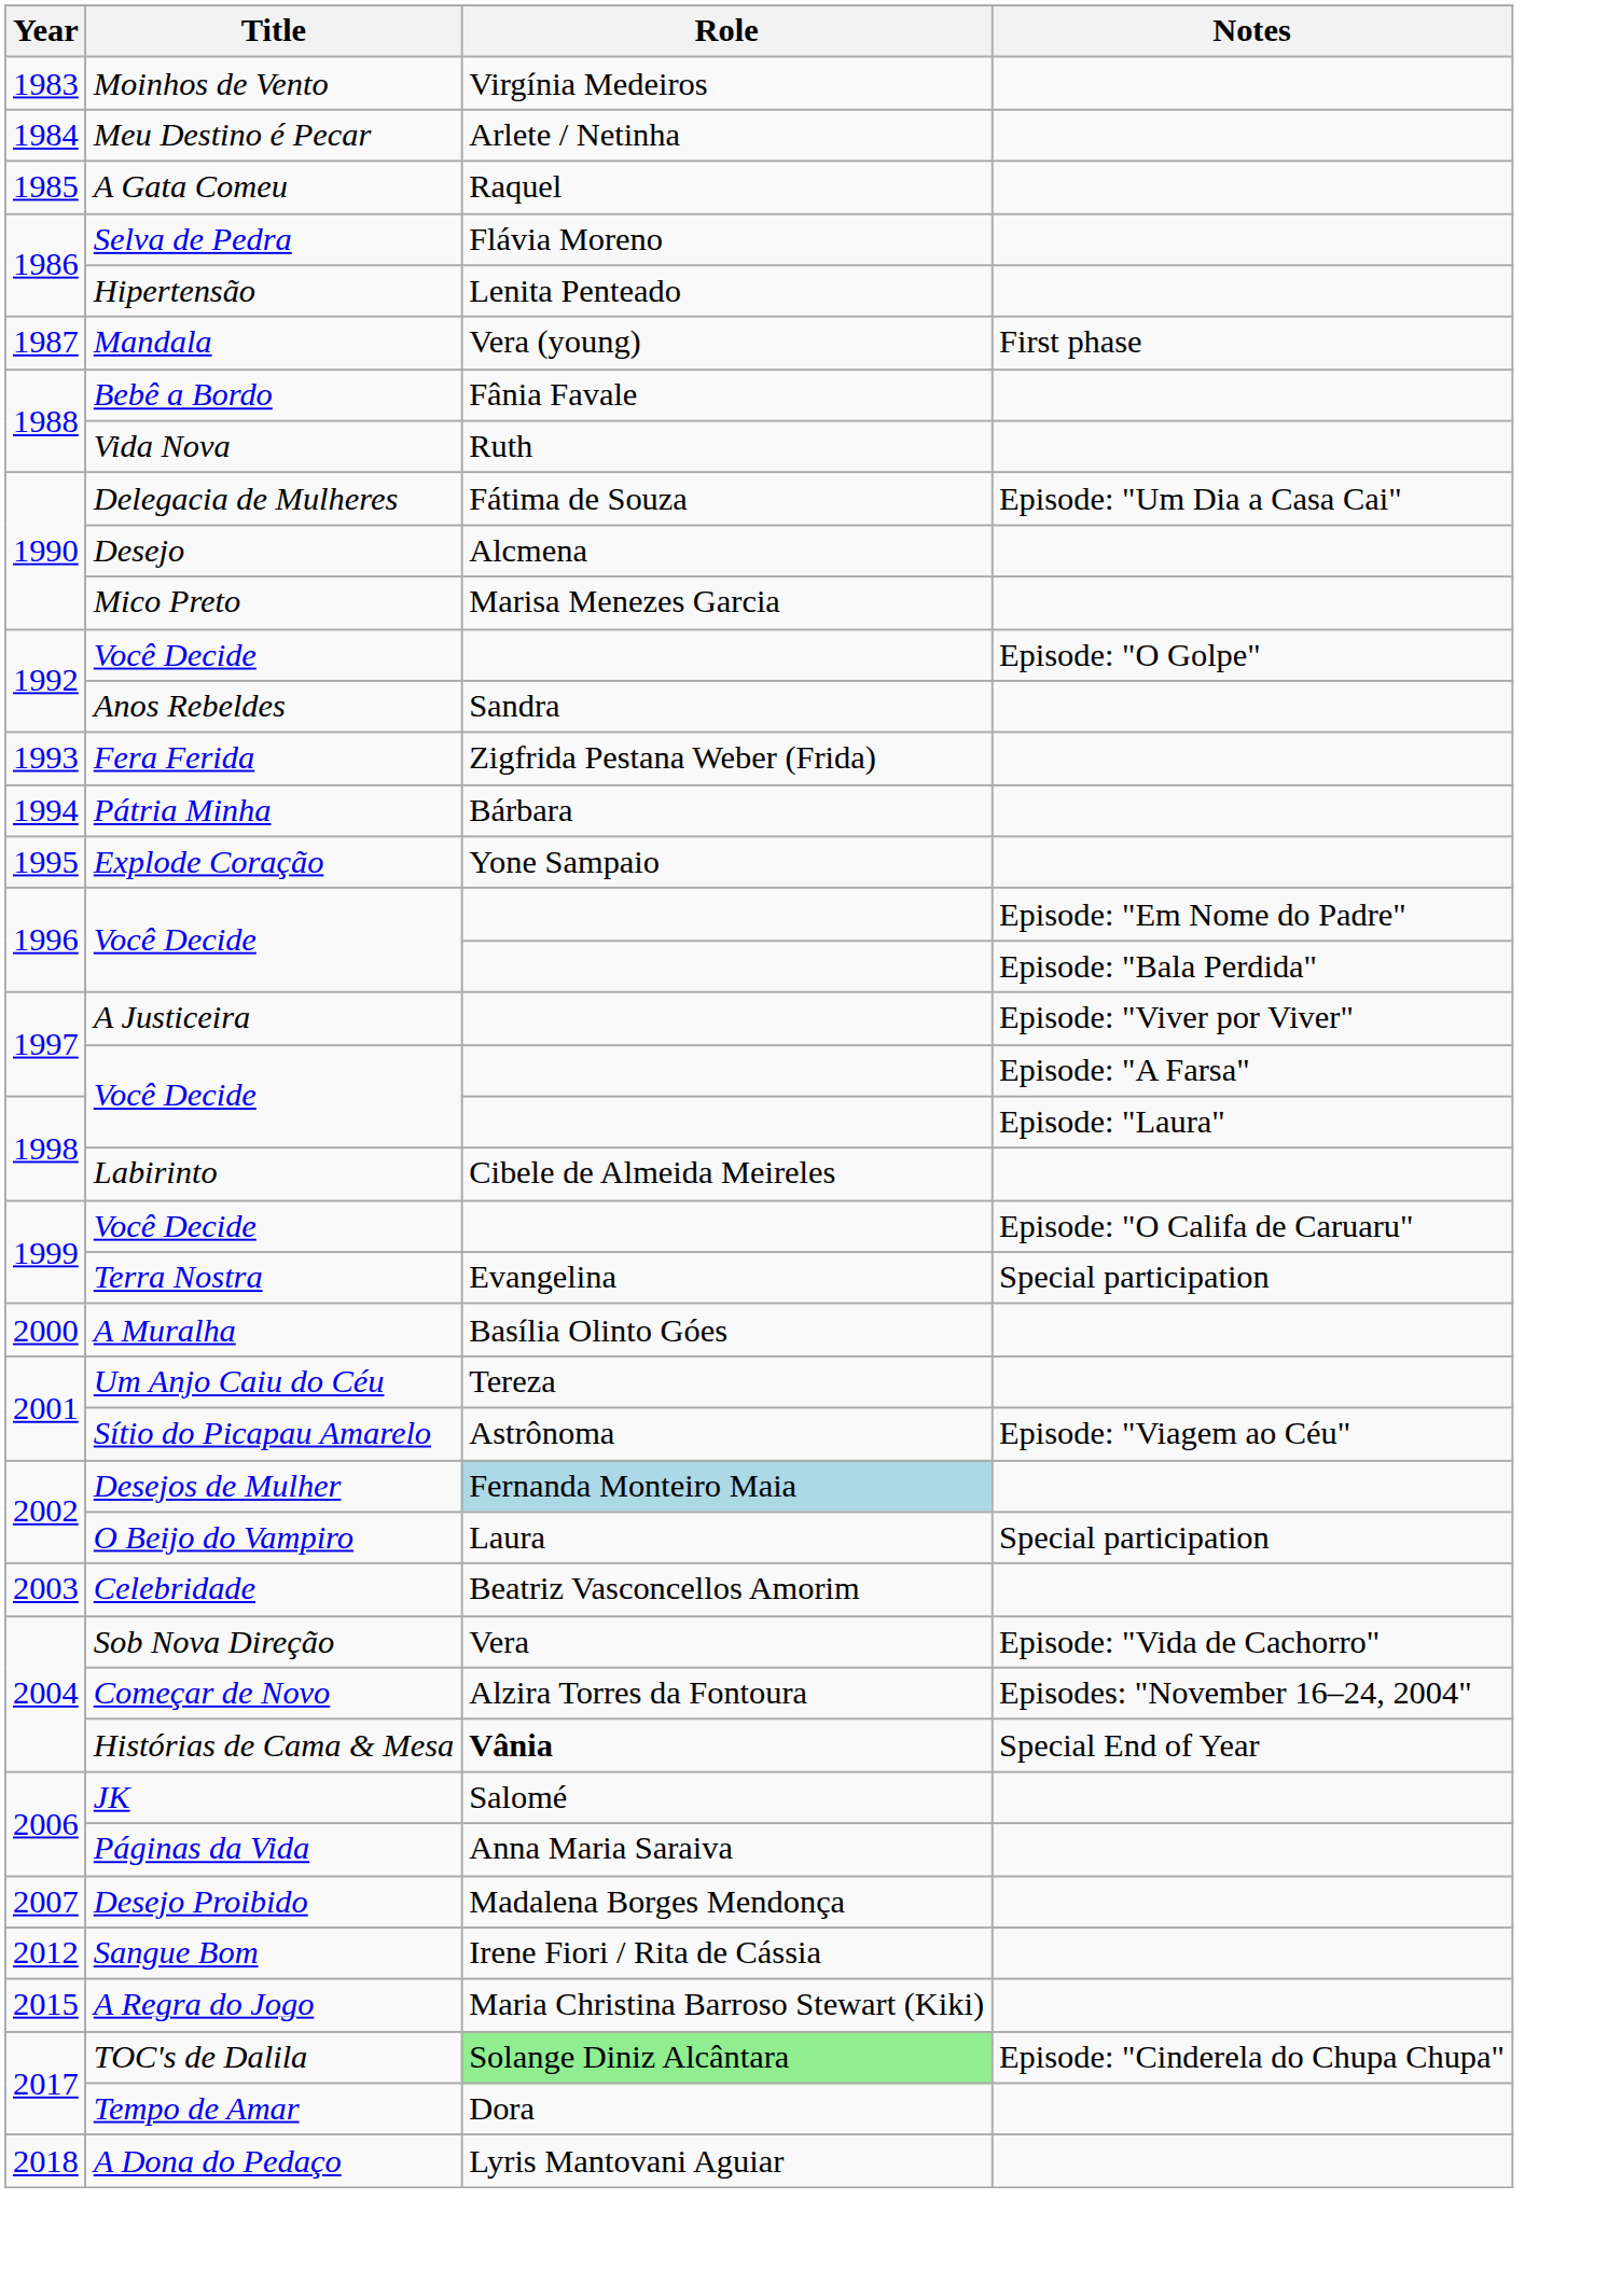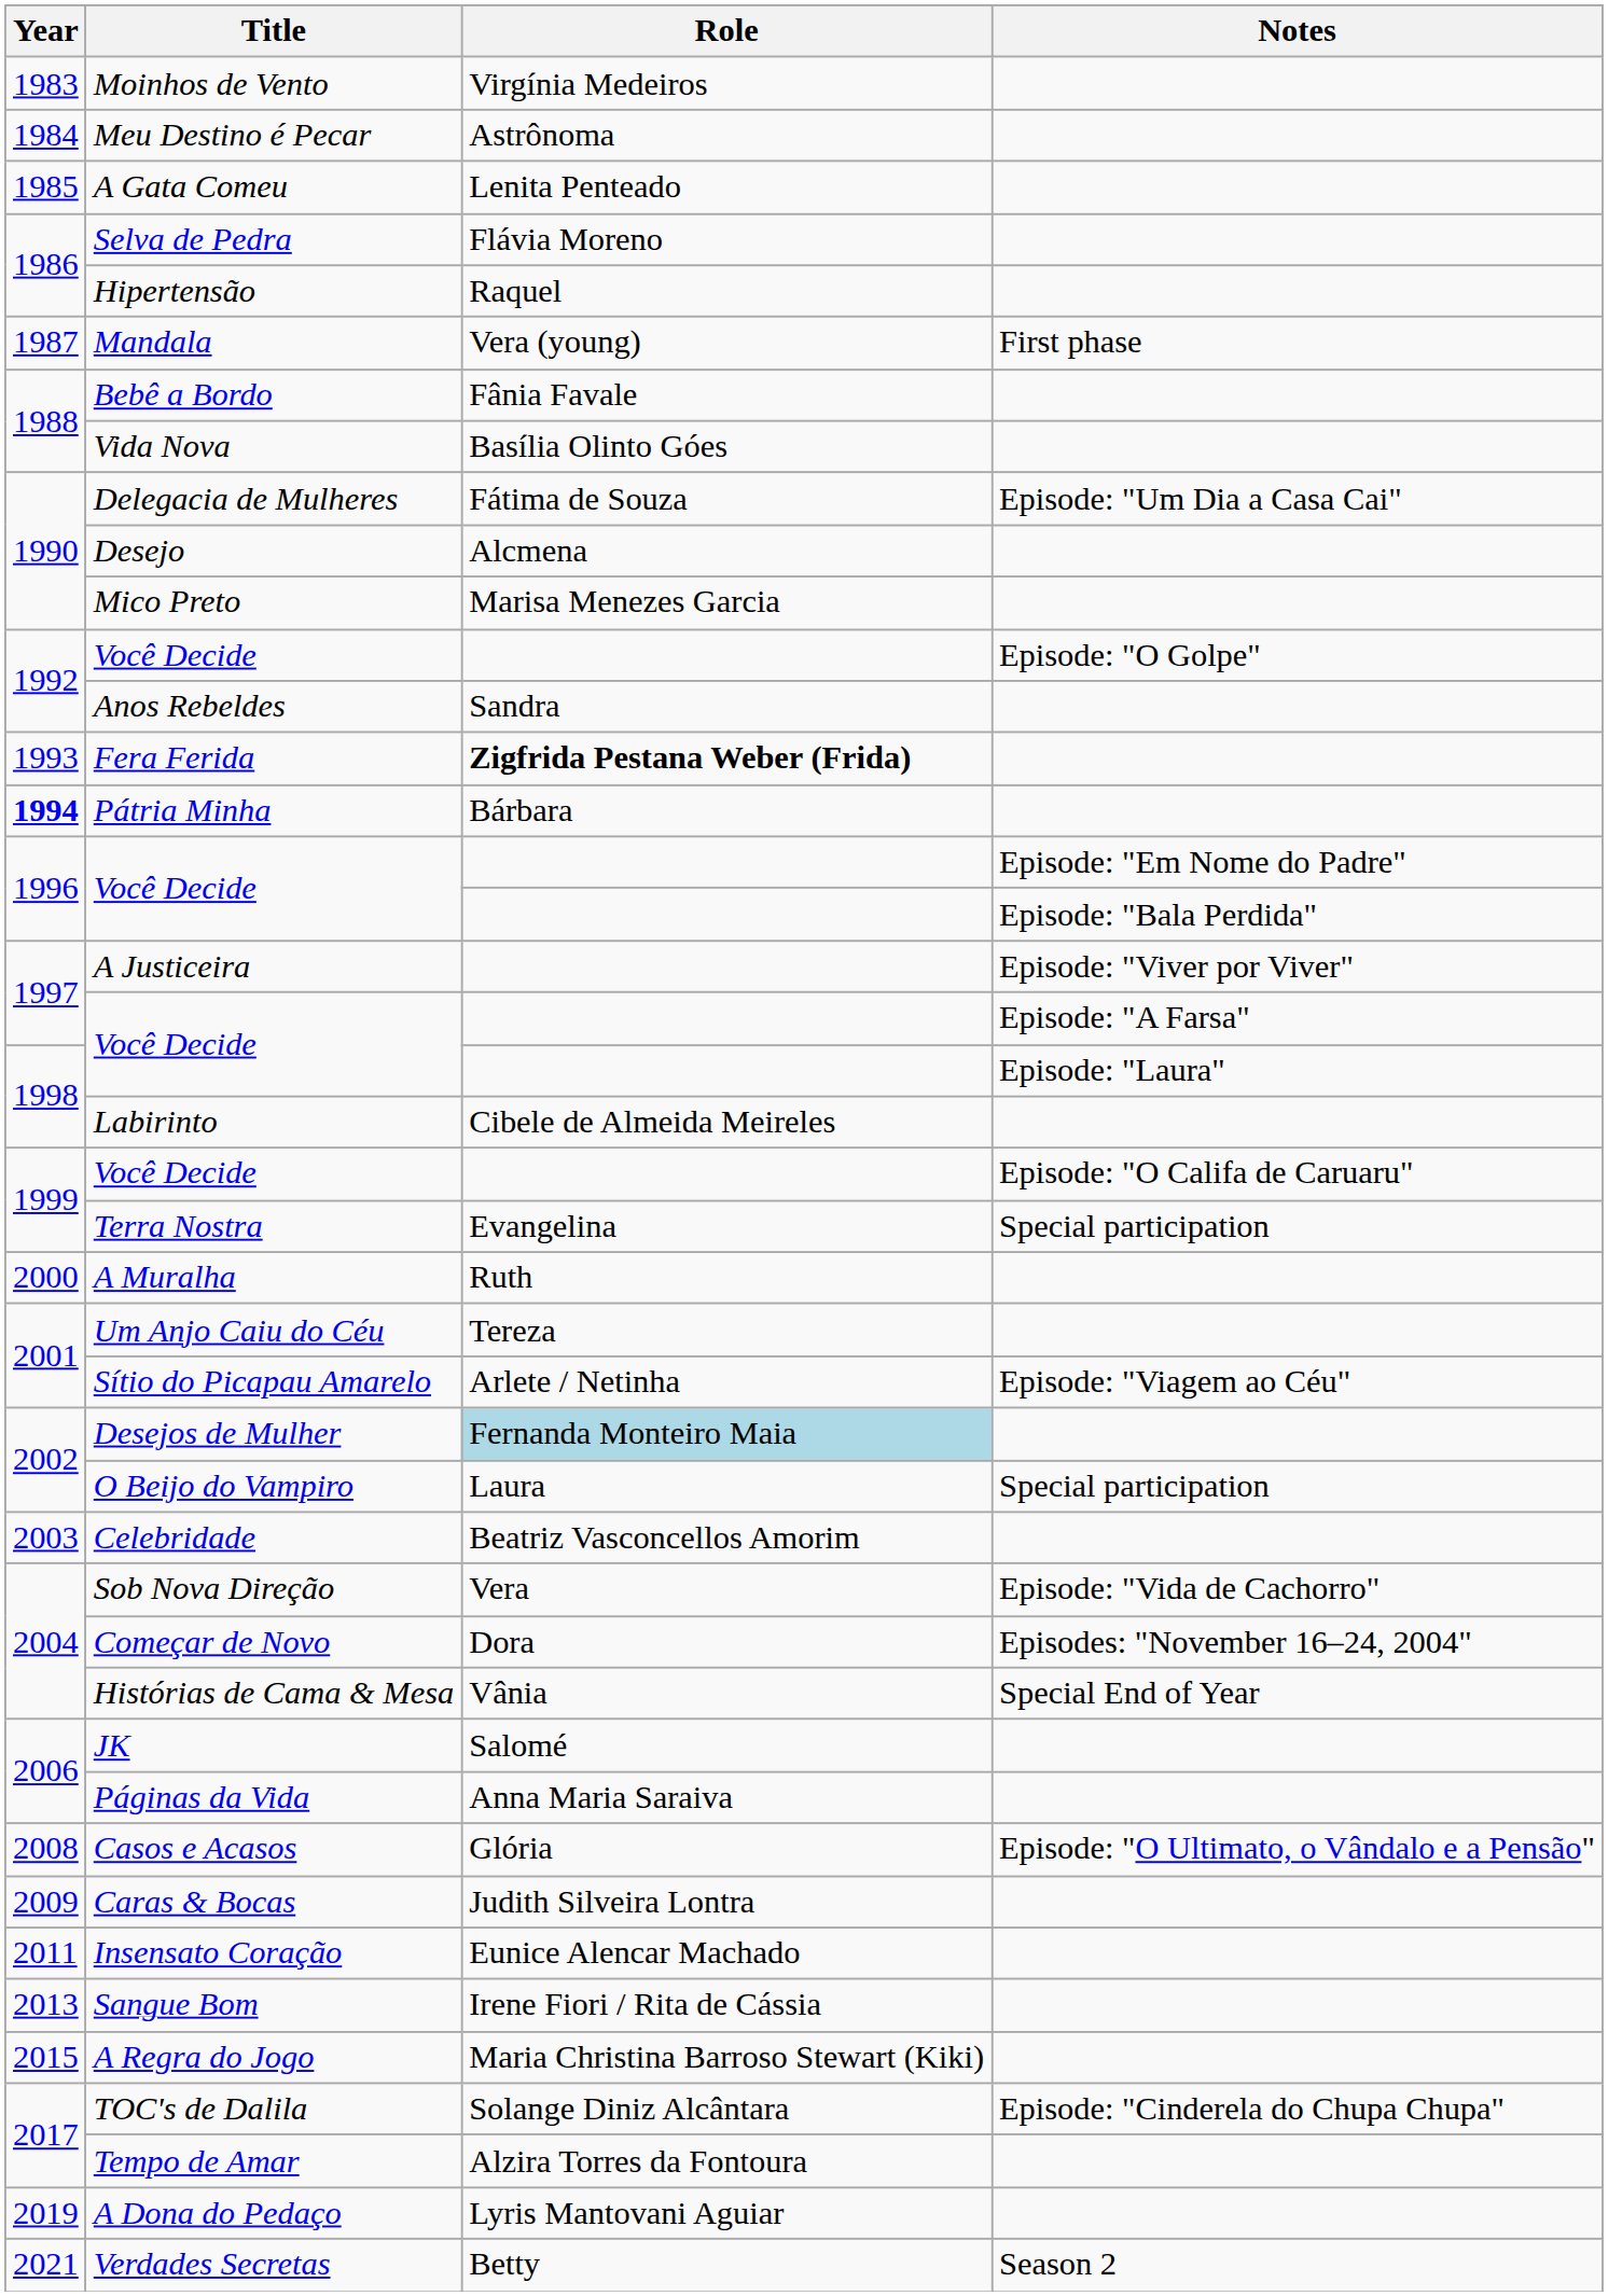Meu Destino é Pecar | Role: Arlete / Netinha -> Astrônoma
A Gata Comeu | Role: Raquel -> Lenita Penteado
Hipertensão | Role: Lenita Penteado -> Raquel
Vida Nova | Role: Ruth -> Basília Olinto Góes
Fera Ferida | Role: normal -> bold
Pátria Minha | Year: normal -> bold
- row: 1995 | Explode Coração | Yone Sampaio
A Muralha | Role: Basília Olinto Góes -> Ruth
Sítio do Picapau Amarelo | Role: Astrônoma -> Arlete / Netinha
Começar de Novo | Role: Alzira Torres da Fontoura -> Dora
Histórias de Cama & Mesa | Role: bold -> normal
- row: 2007 | Desejo Proibido | Madalena Borges Mendonça
+ row: 2008 | Casos e Acasos | Glória | Episode: "O Ultimato, o Vândalo e a Pensão"
+ row: 2009 | Caras & Bocas | Judith Silveira Lontra
+ row: 2011 | Insensato Coração | Eunice Alencar Machado
Sangue Bom | Year: 2012 -> 2013
TOC's de Dalila | Role: lightgreen background -> no background
Tempo de Amar | Role: Dora -> Alzira Torres da Fontoura
A Dona do Pedaço | Year: 2018 -> 2019
+ row: 2021 | Verdades Secretas | Betty | Season 2
